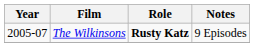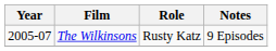The Wilkinsons | Role: bold -> normal
